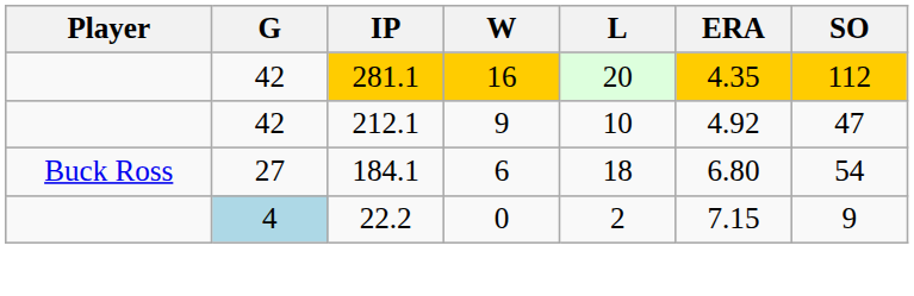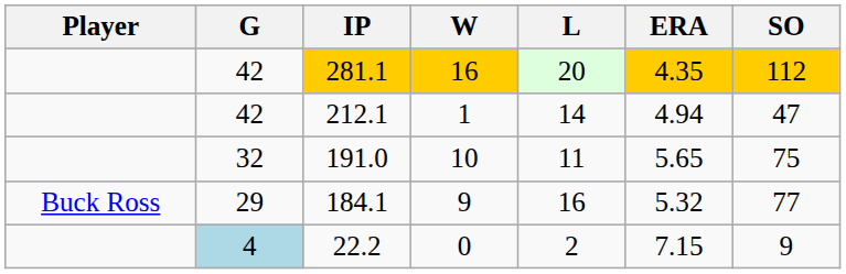212.1 | W: 9 -> 1
212.1 | L: 10 -> 14
212.1 | ERA: 4.92 -> 4.94
+ row: 32 | 191.0 | 10 | 11 | 5.65 | 75
184.1 | G: 27 -> 29
184.1 | W: 6 -> 9
184.1 | L: 18 -> 16
184.1 | ERA: 6.80 -> 5.32
184.1 | SO: 54 -> 77
